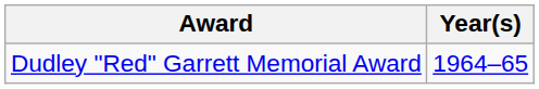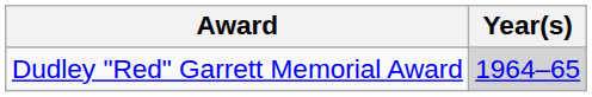Dudley "Red" Garrett Memorial Award | Year(s): no background -> lightgrey background
